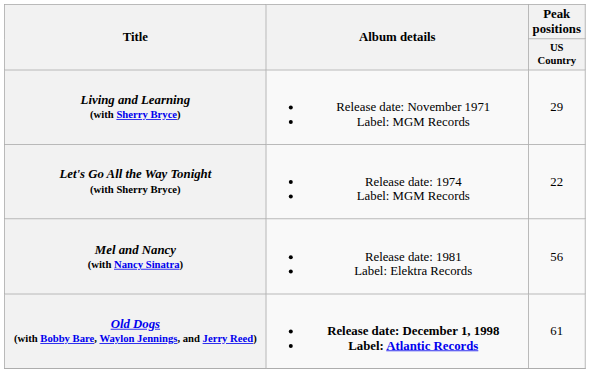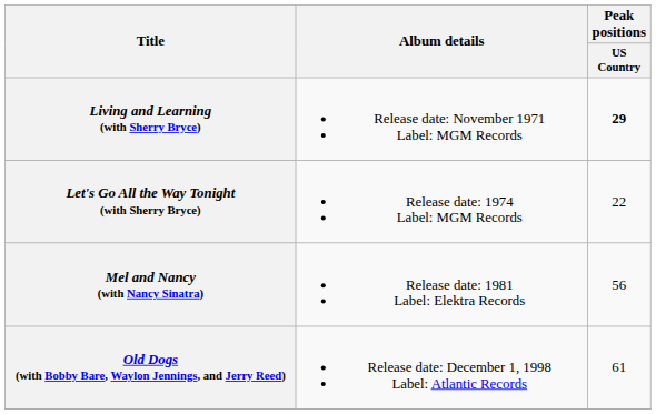Living and Learning (with Sherry Bryce) | Peak positions / US Country: normal -> bold
Old Dogs (with Bobby Bare, Waylon Jennings, and Jerry Reed) | Album details: bold -> normal
